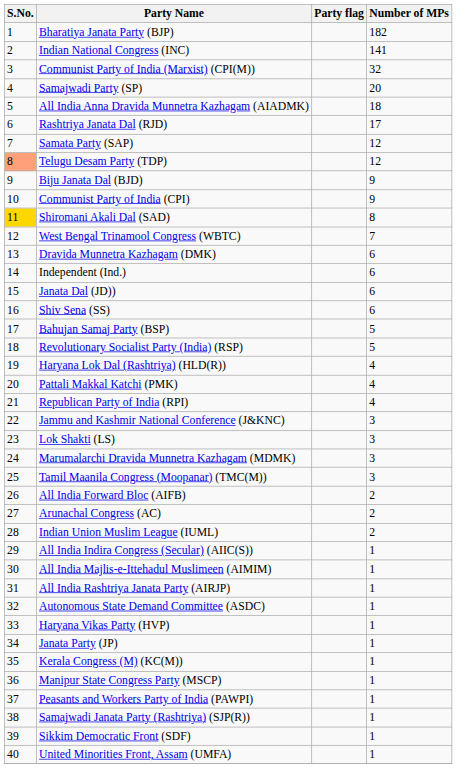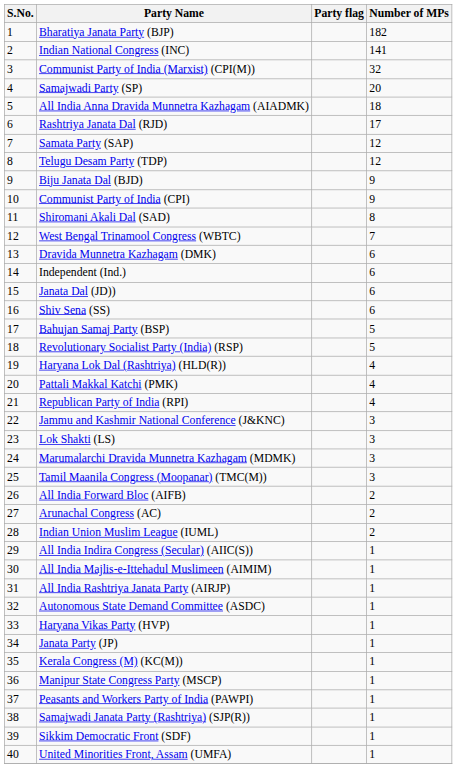Telugu Desam Party (TDP) | S.No.: lightsalmon background -> no background
Shiromani Akali Dal (SAD) | S.No.: gold background -> no background
